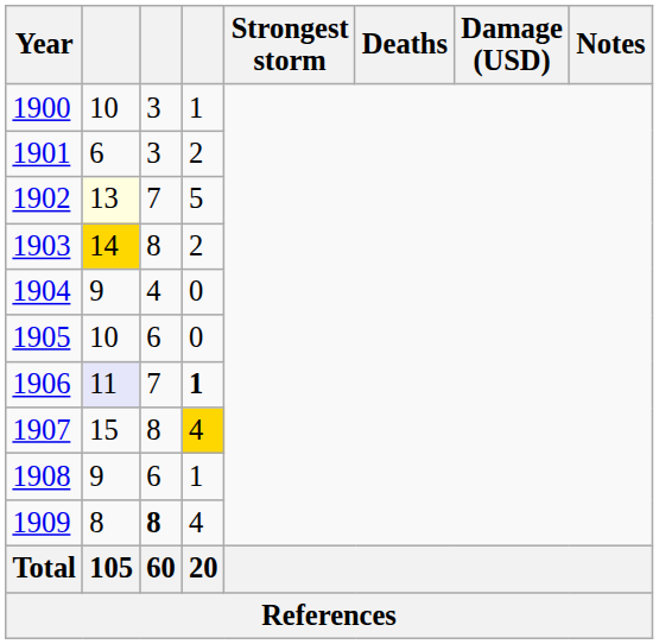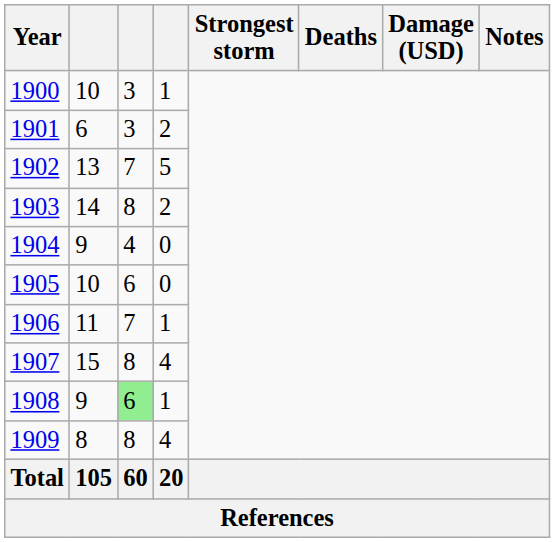1902 | column 2: lightyellow background -> no background
1903 | column 2: gold background -> no background
1906 | column 2: lavender background -> no background
1906 | column 4: bold -> normal
1907 | column 4: gold background -> no background
1908 | column 3: no background -> lightgreen background
1909 | column 3: bold -> normal
